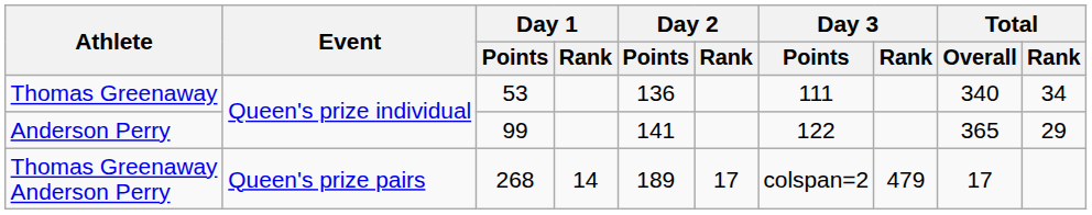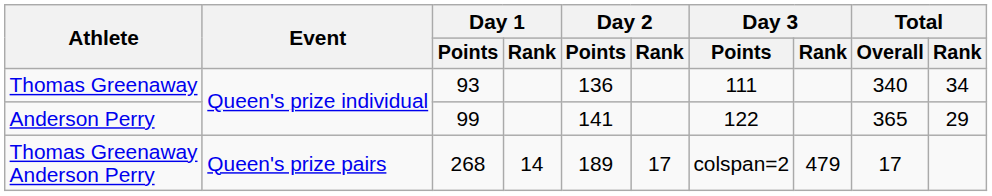Thomas Greenaway | Day 1 / Points: 53 -> 93
